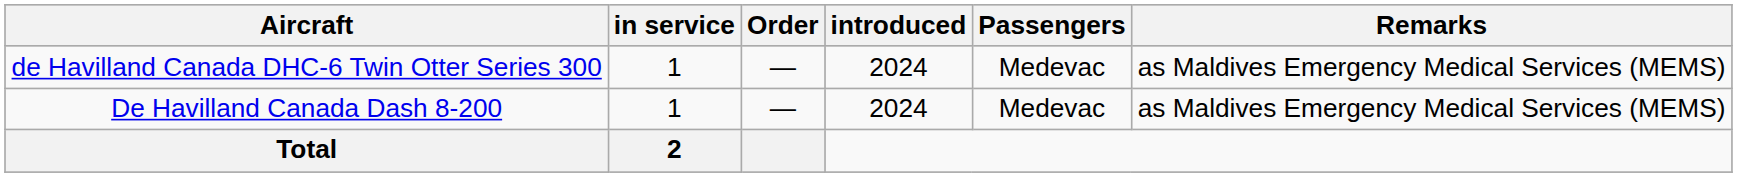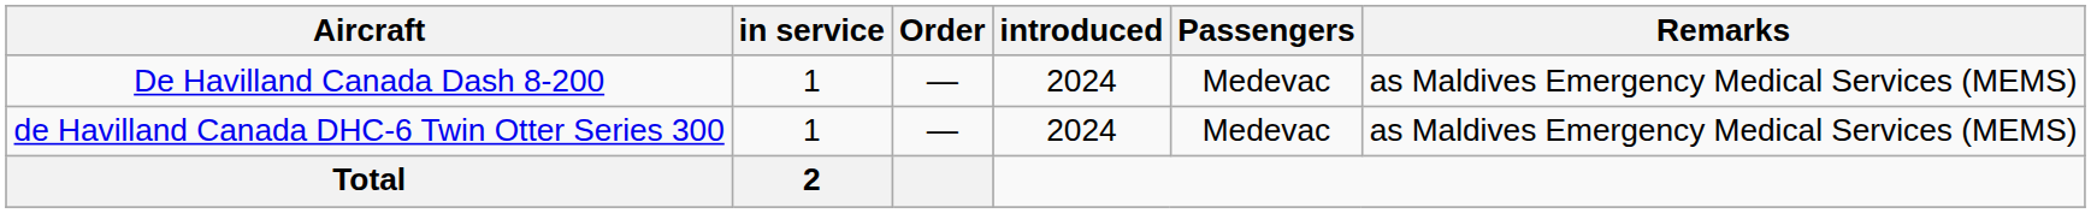rows swapped: De Havilland Canada Dash 8-200 <-> de Havilland Canada DHC-6 Twin Otter Series 300
